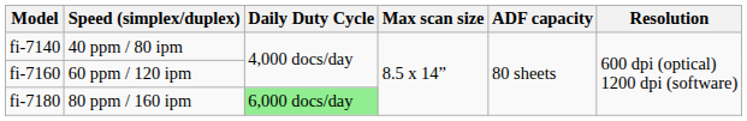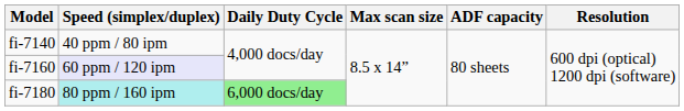fi-7160 | Speed (simplex/duplex): no background -> lavender background
fi-7180 | Speed (simplex/duplex): no background -> paleturquoise background
